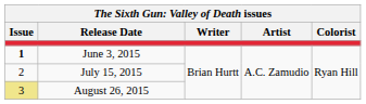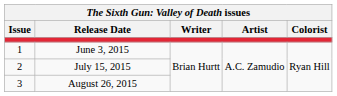June 3, 2015 | Issue: bold -> normal
August 26, 2015 | Issue: khaki background -> no background
